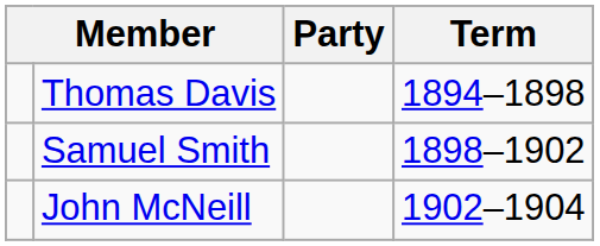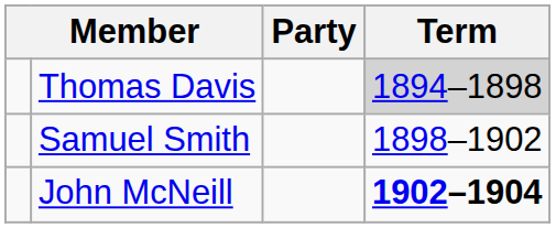Thomas Davis | Term: no background -> lightgrey background
John McNeill | Term: normal -> bold
